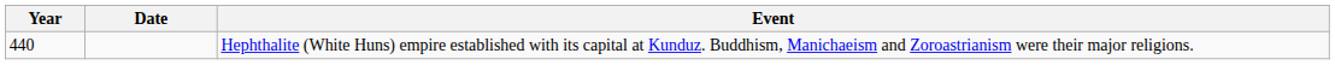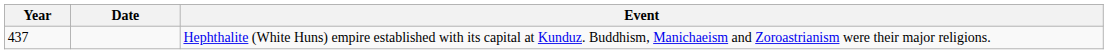row 2 | Year: 440 -> 437
